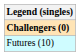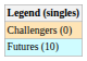row 2 | column 1: bold -> normal
